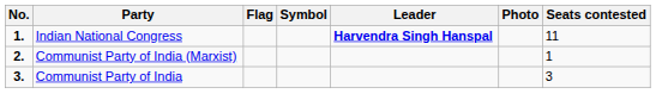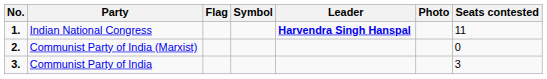Communist Party of India (Marxist) | Seats contested: 1 -> 0
